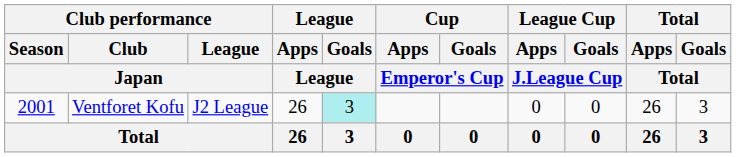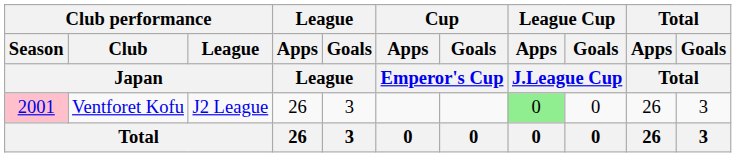Ventforet Kofu | Club performance / Season / Japan: no background -> pink background
Ventforet Kofu | League / Goals / League: paleturquoise background -> no background
Ventforet Kofu | League Cup / Apps / J.League Cup: no background -> lightgreen background
